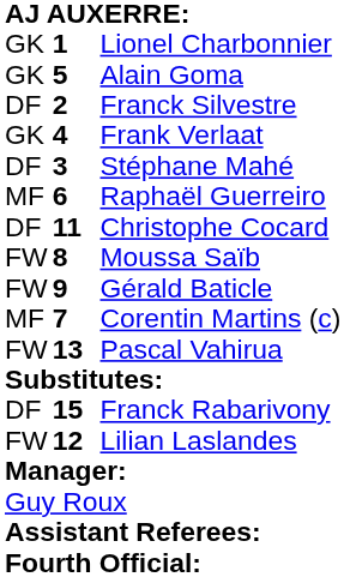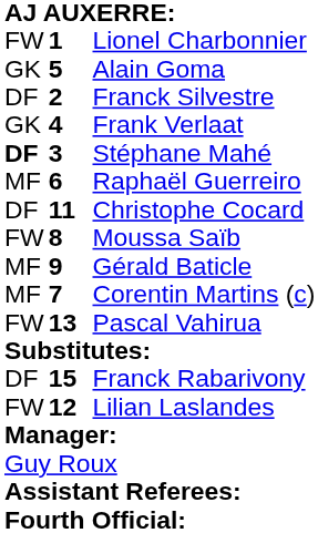Lionel Charbonnier | column 1: GK -> FW
Stéphane Mahé | column 1: normal -> bold
Gérald Baticle | column 1: FW -> MF
